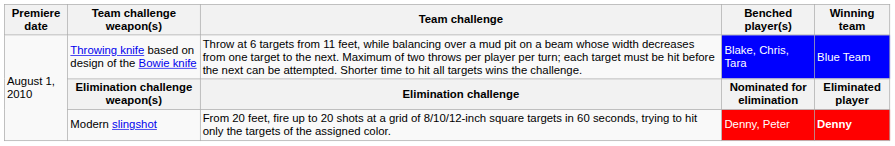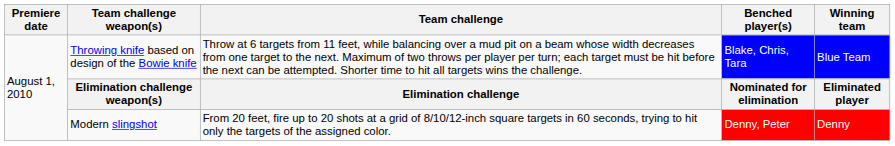Modern slingshot | Winning team: bold -> normal
